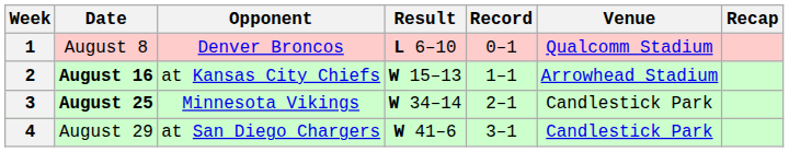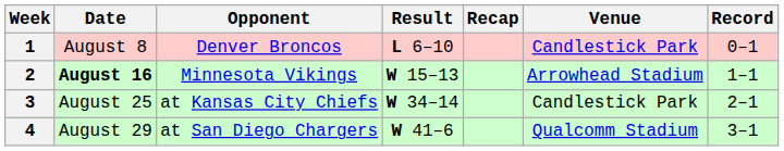columns swapped: Record <-> Recap
1 | Venue: Qualcomm Stadium -> Candlestick Park
2 | Opponent: at Kansas City Chiefs -> Minnesota Vikings
3 | Date: bold -> normal
3 | Opponent: Minnesota Vikings -> at Kansas City Chiefs
4 | Venue: Candlestick Park -> Qualcomm Stadium
